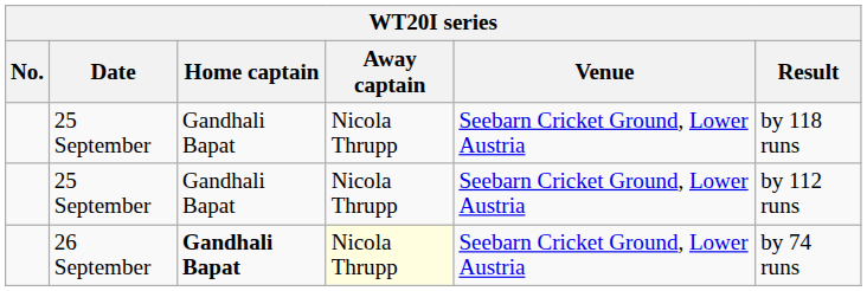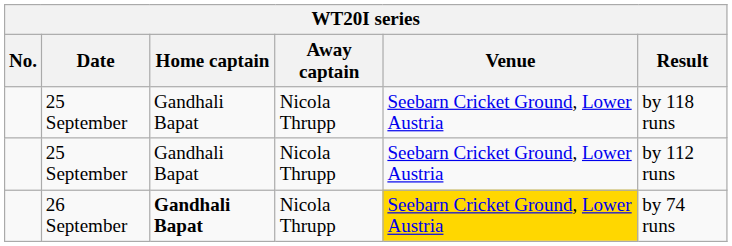26 September | Away captain: lightyellow background -> no background
26 September | Venue: no background -> gold background
